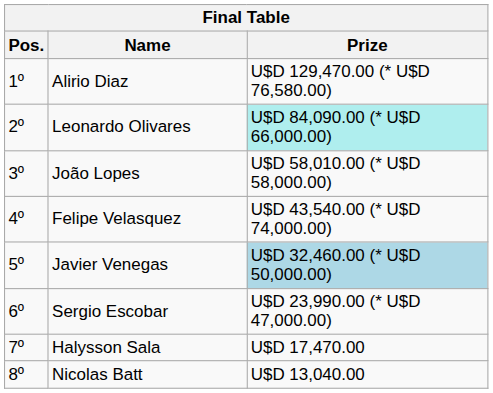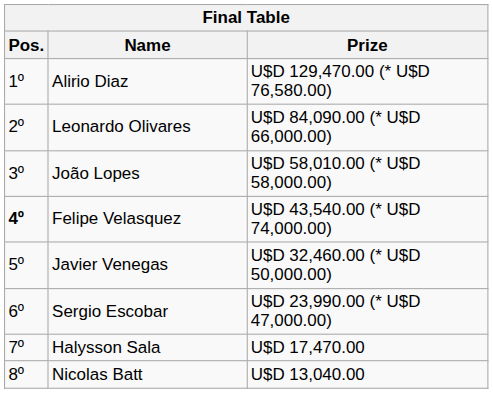Leonardo Olivares | Prize: paleturquoise background -> no background
Felipe Velasquez | Pos.: normal -> bold
Javier Venegas | Prize: lightblue background -> no background
